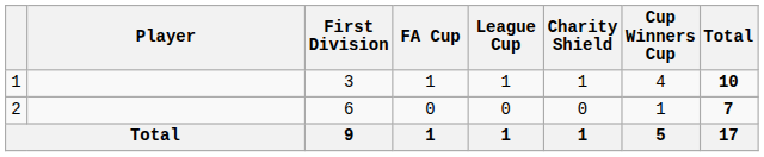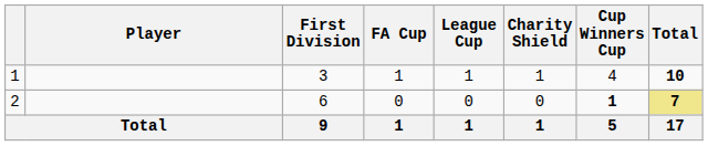2 | Cup Winners Cup: normal -> bold
2 | Total: no background -> khaki background
